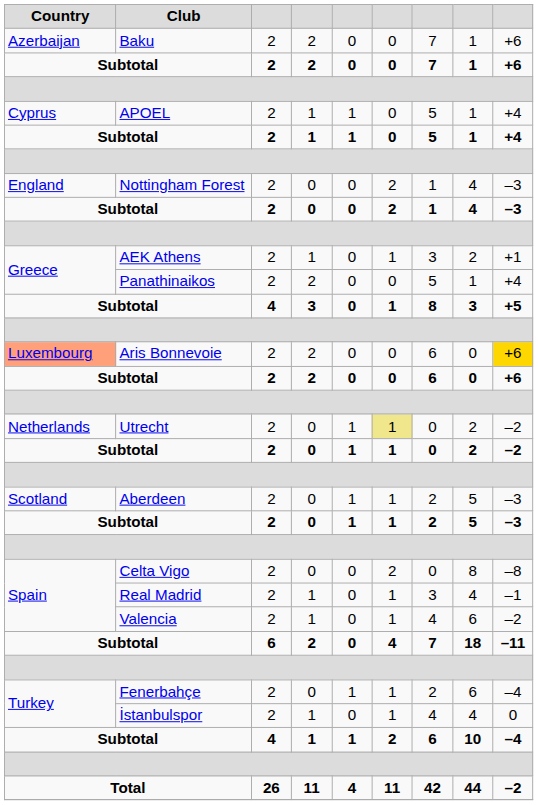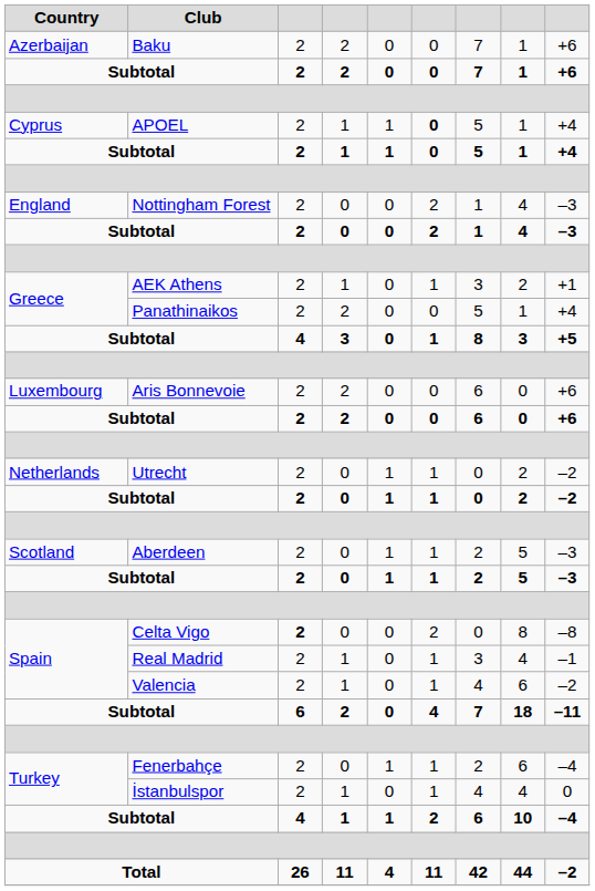APOEL | column 6: normal -> bold
Aris Bonnevoie | Country: lightsalmon background -> no background
Aris Bonnevoie | column 9: gold background -> no background
Utrecht | column 6: khaki background -> no background
Celta Vigo | column 3: normal -> bold
